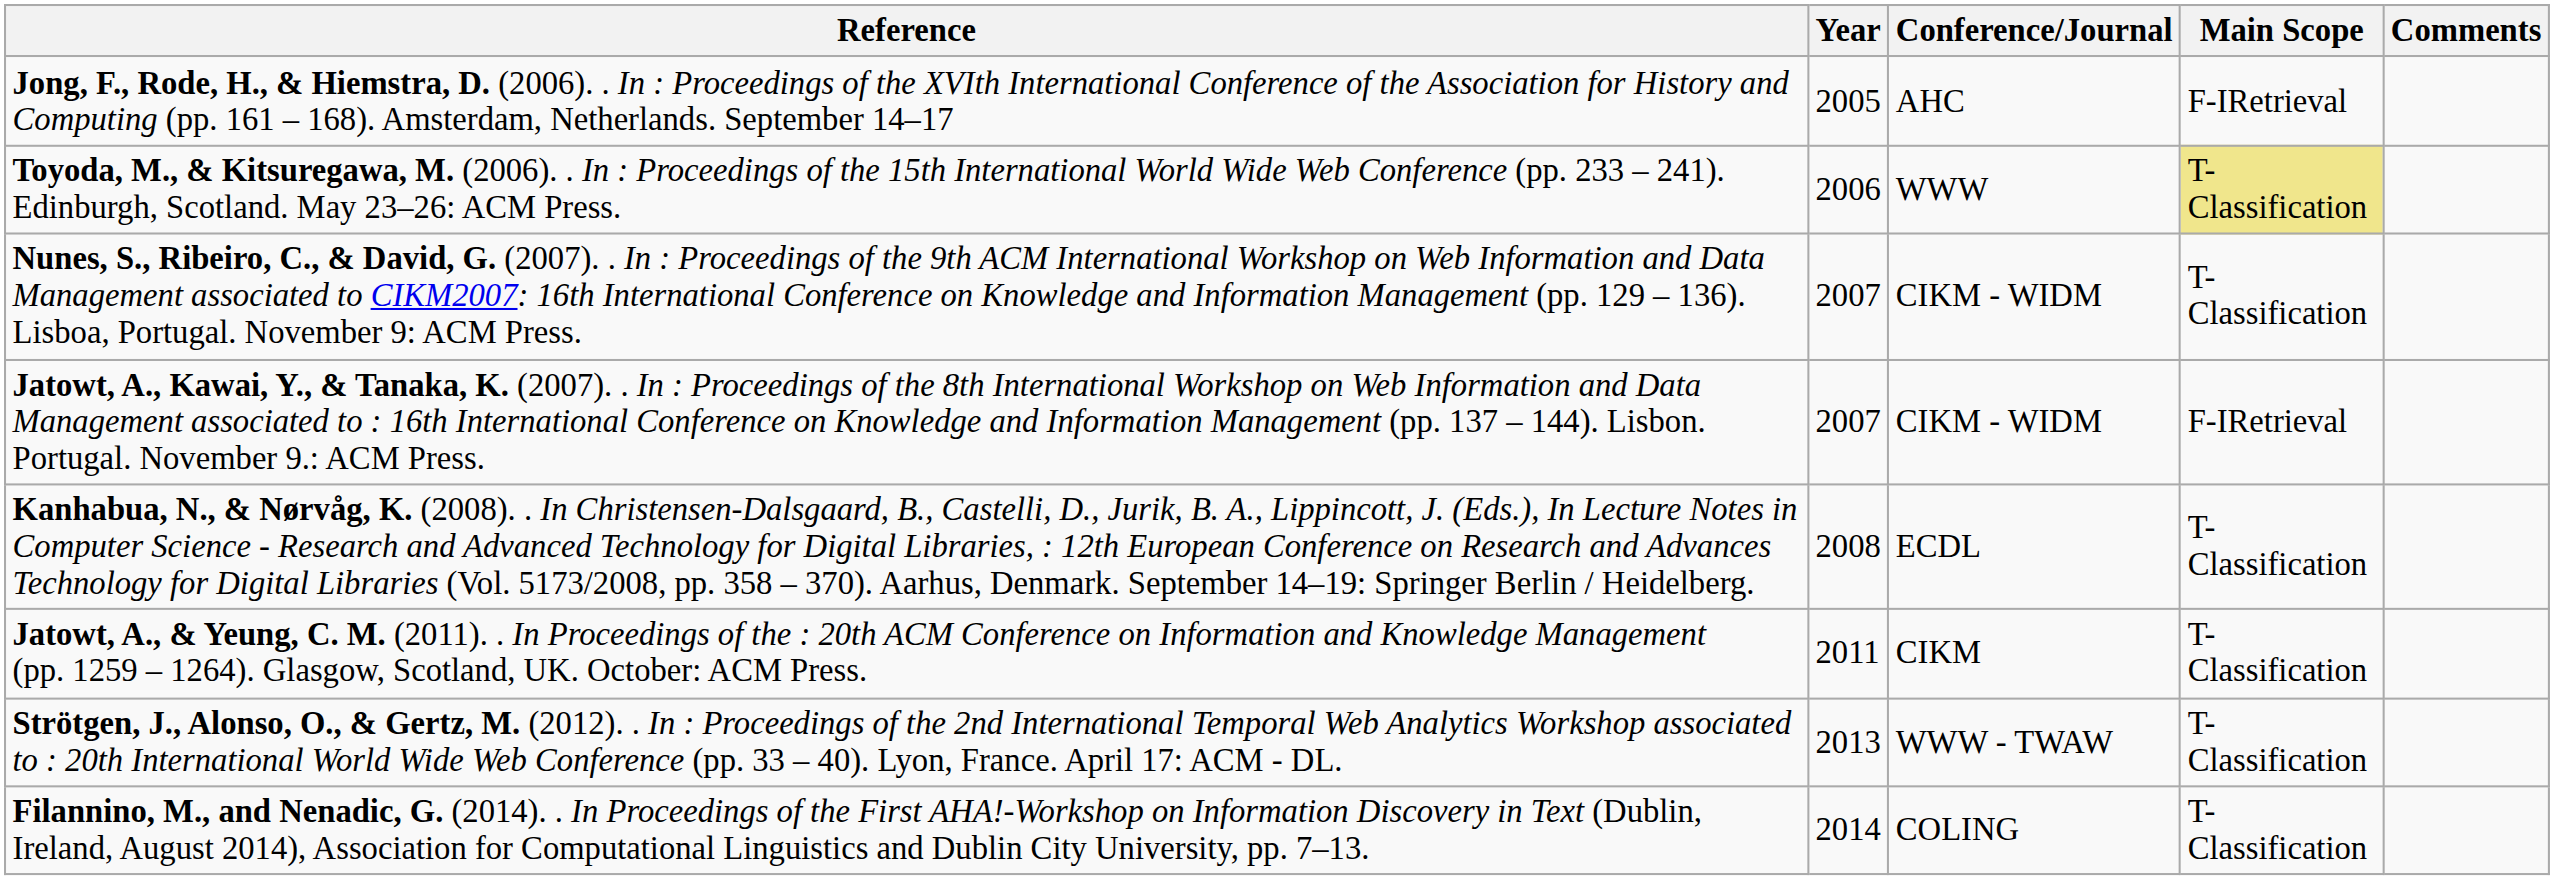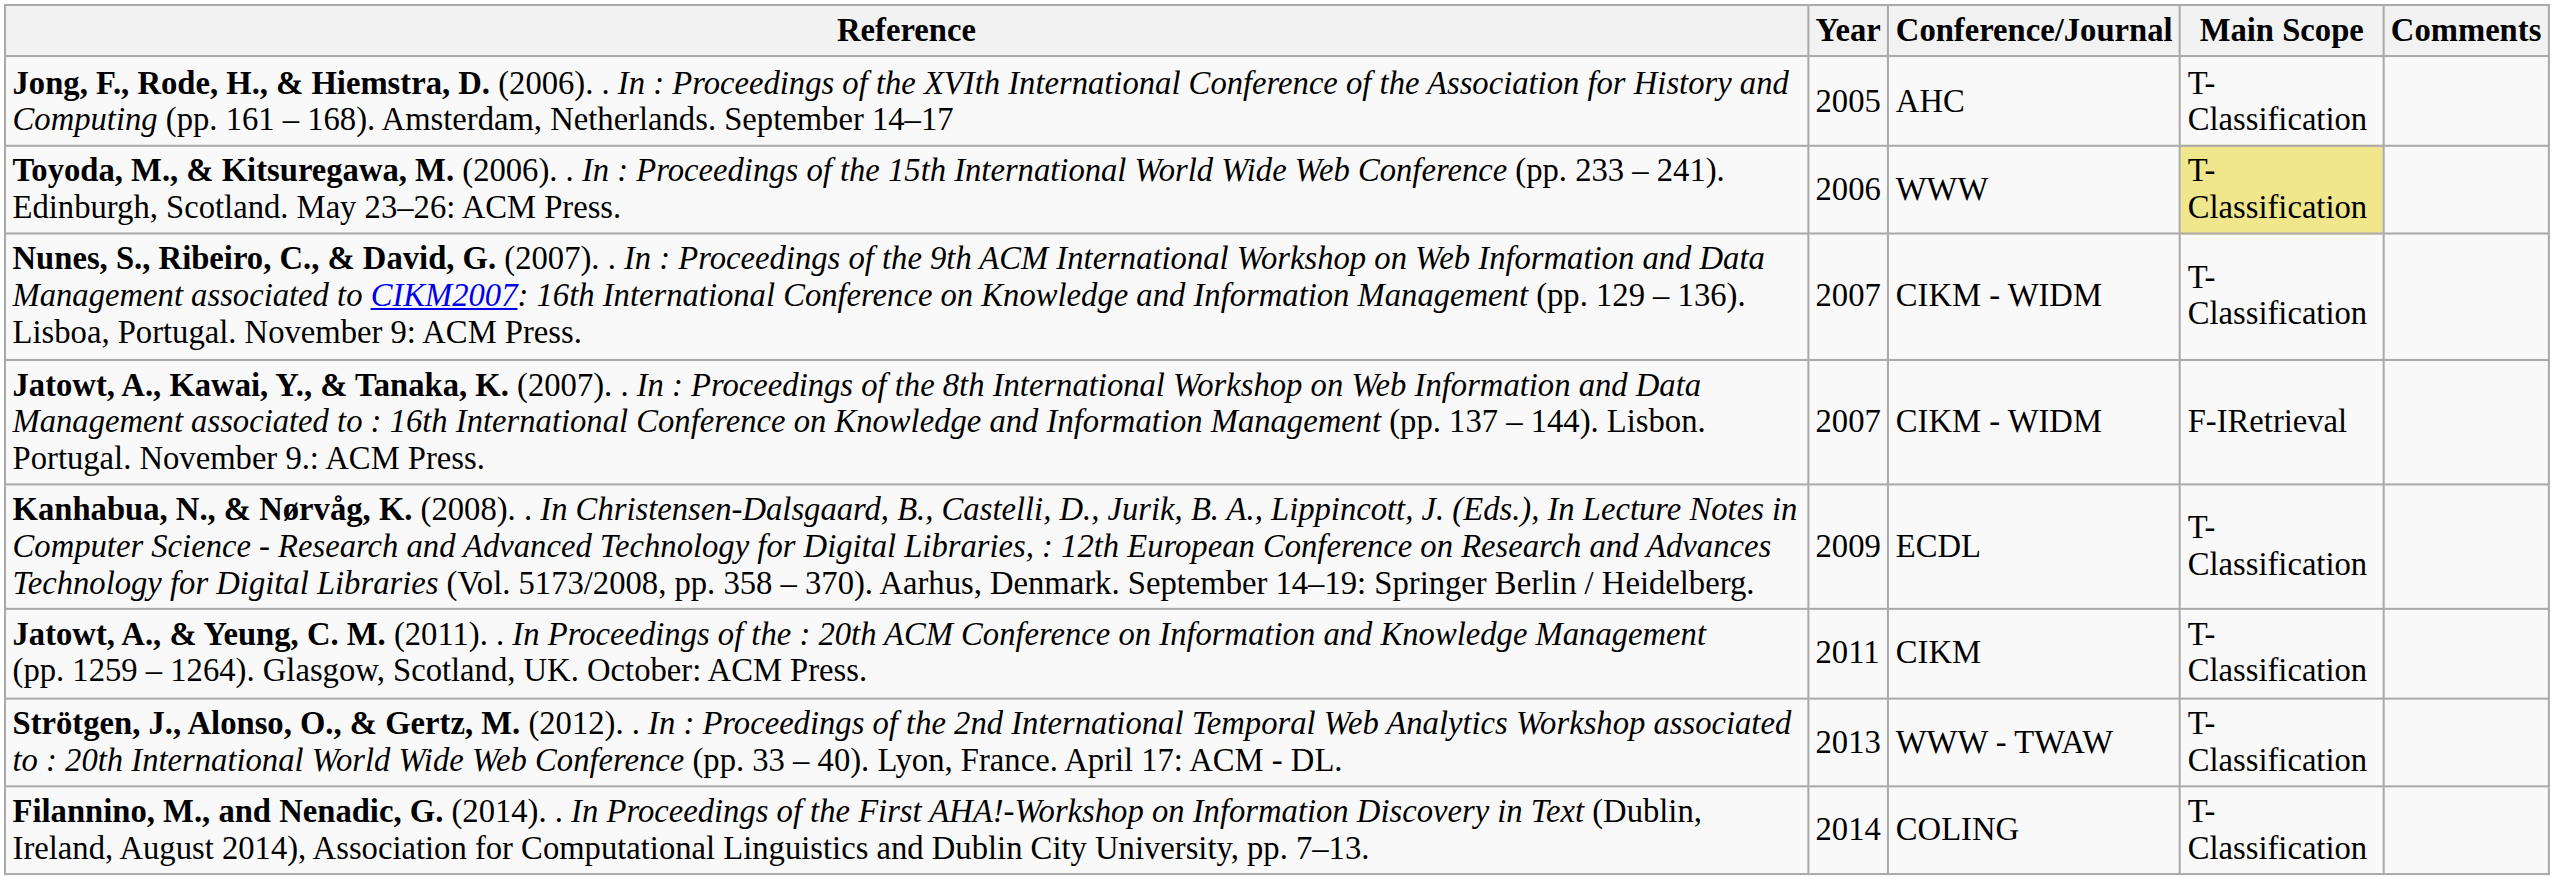row 2 | Main Scope: F-IRetrieval -> T-Classification
row 6 | Year: 2008 -> 2009
